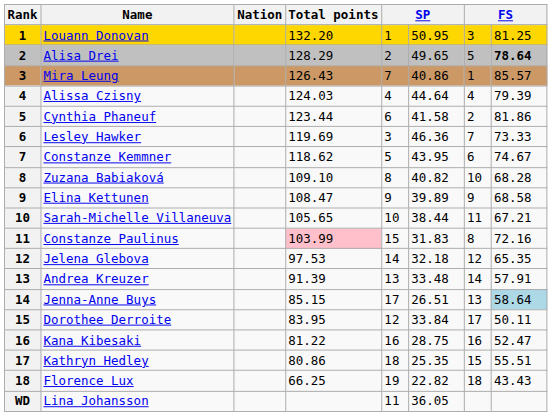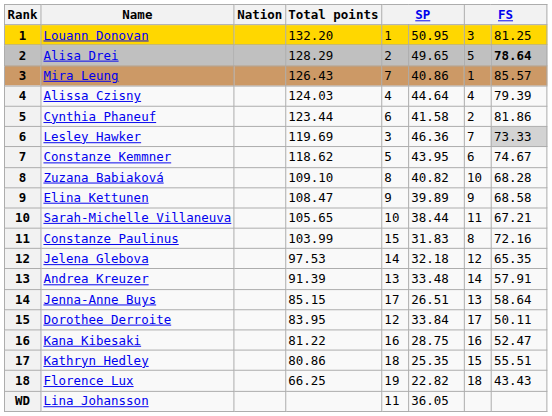Lesley Hawker | column 8: no background -> lightgrey background
Constanze Paulinus | Total points: pink background -> no background
Jenna-Anne Buys | column 8: lightblue background -> no background
